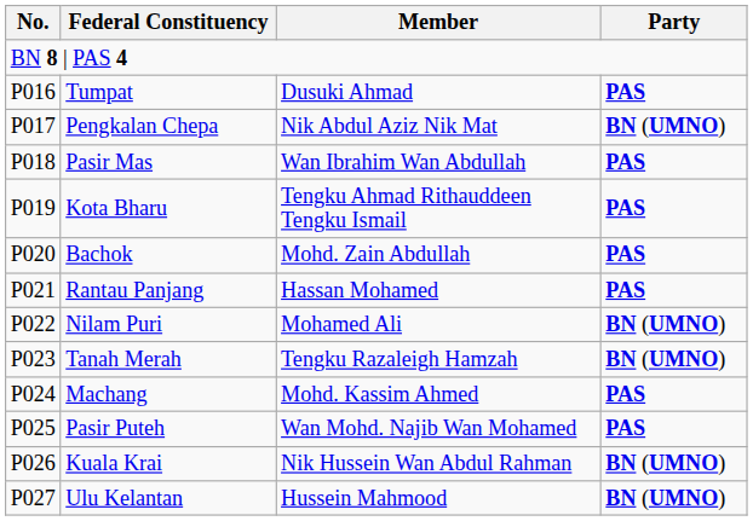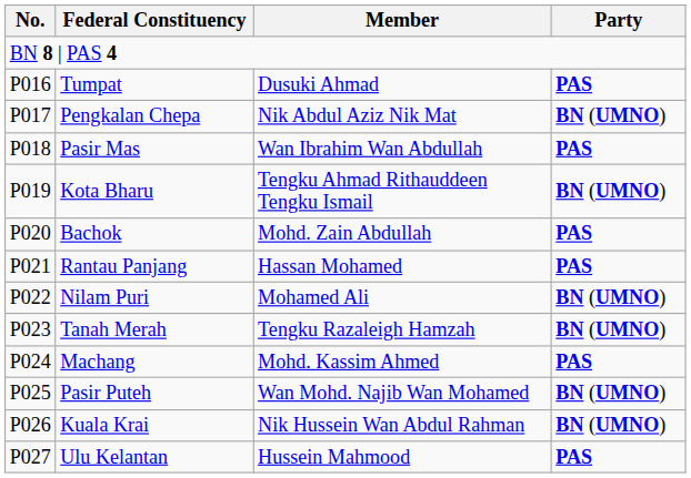Kota Bharu | Party: PAS -> BN (UMNO)
Pasir Puteh | Party: PAS -> BN (UMNO)
Ulu Kelantan | Party: BN (UMNO) -> PAS
